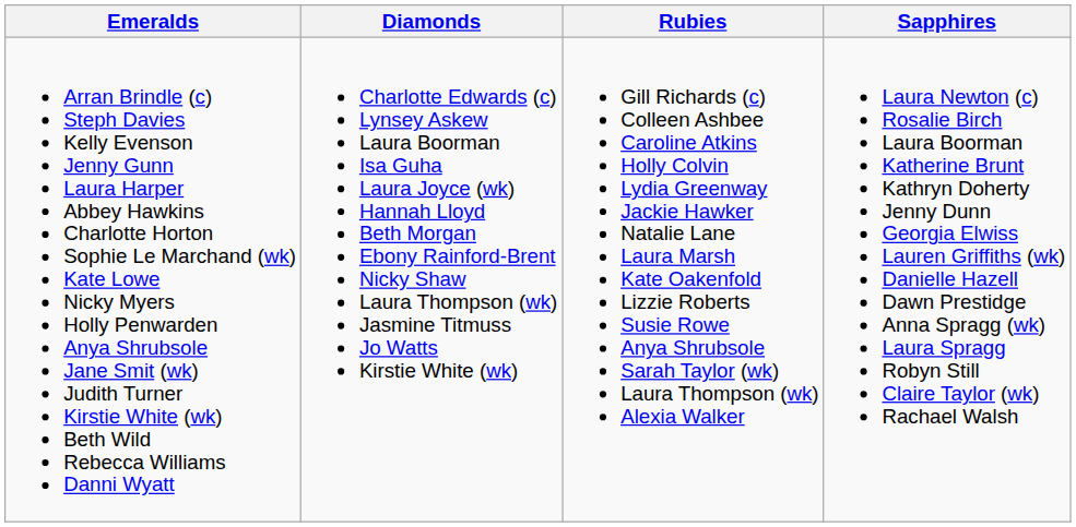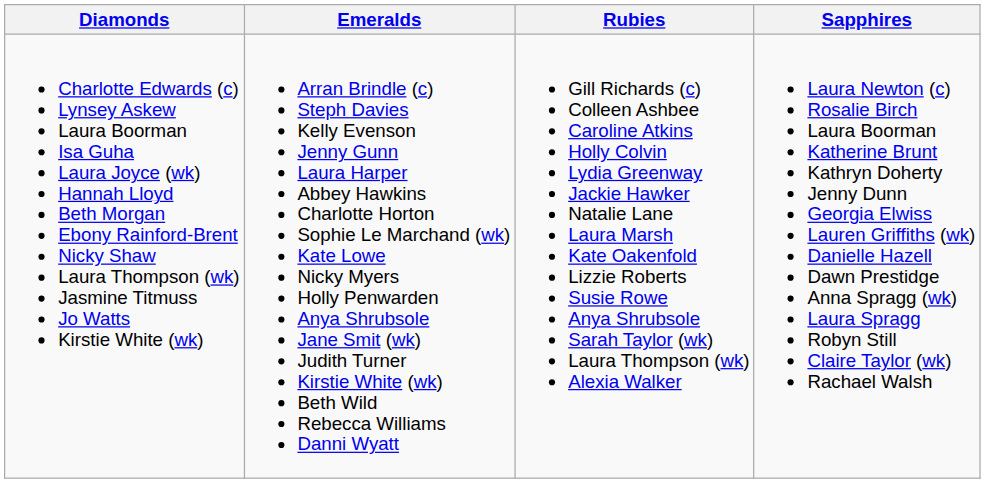columns swapped: Diamonds <-> Emeralds
